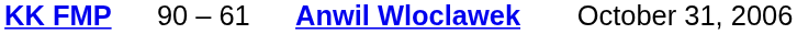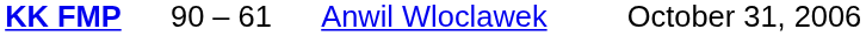KK FMP | column 3: bold -> normal
